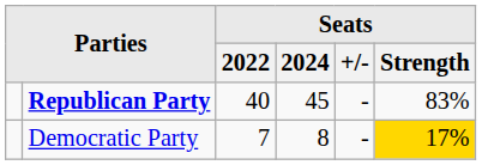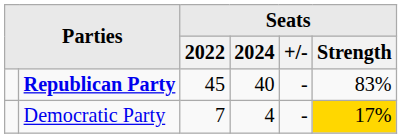Republican Party | Seats / 2022: 40 -> 45
Republican Party | Seats / 2024: 45 -> 40
Democratic Party | Seats / 2024: 8 -> 4
